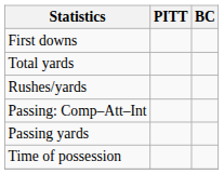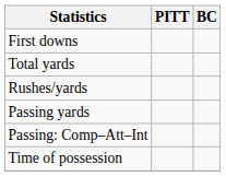rows swapped: Passing yards <-> Passing: Comp–Att–Int
